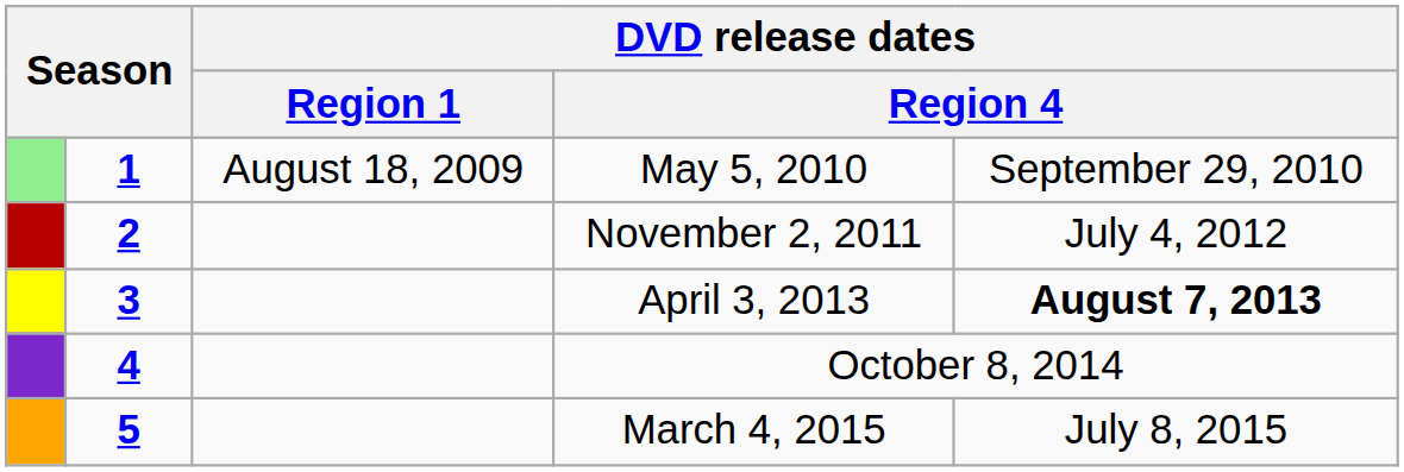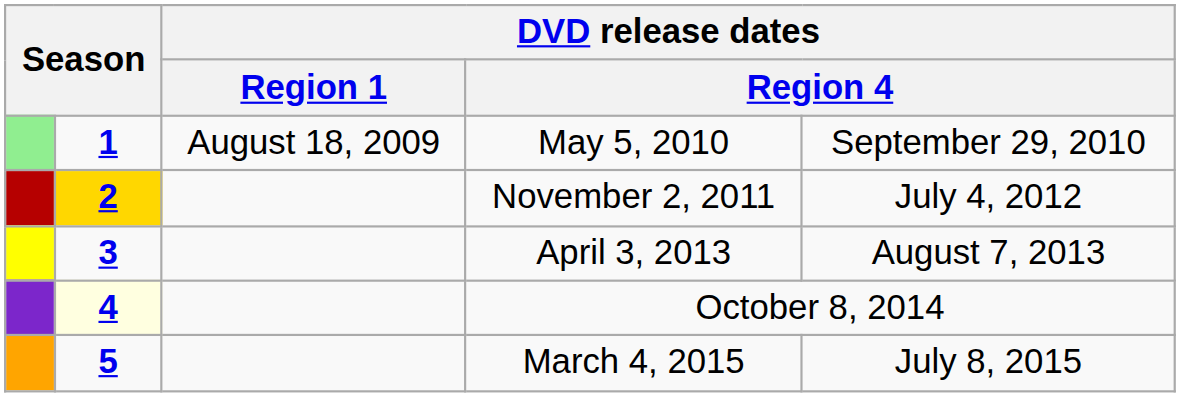November 2, 2011 | column 2: no background -> gold background
April 3, 2013 | column 5: bold -> normal
October 8, 2014 | column 2: no background -> lightyellow background
